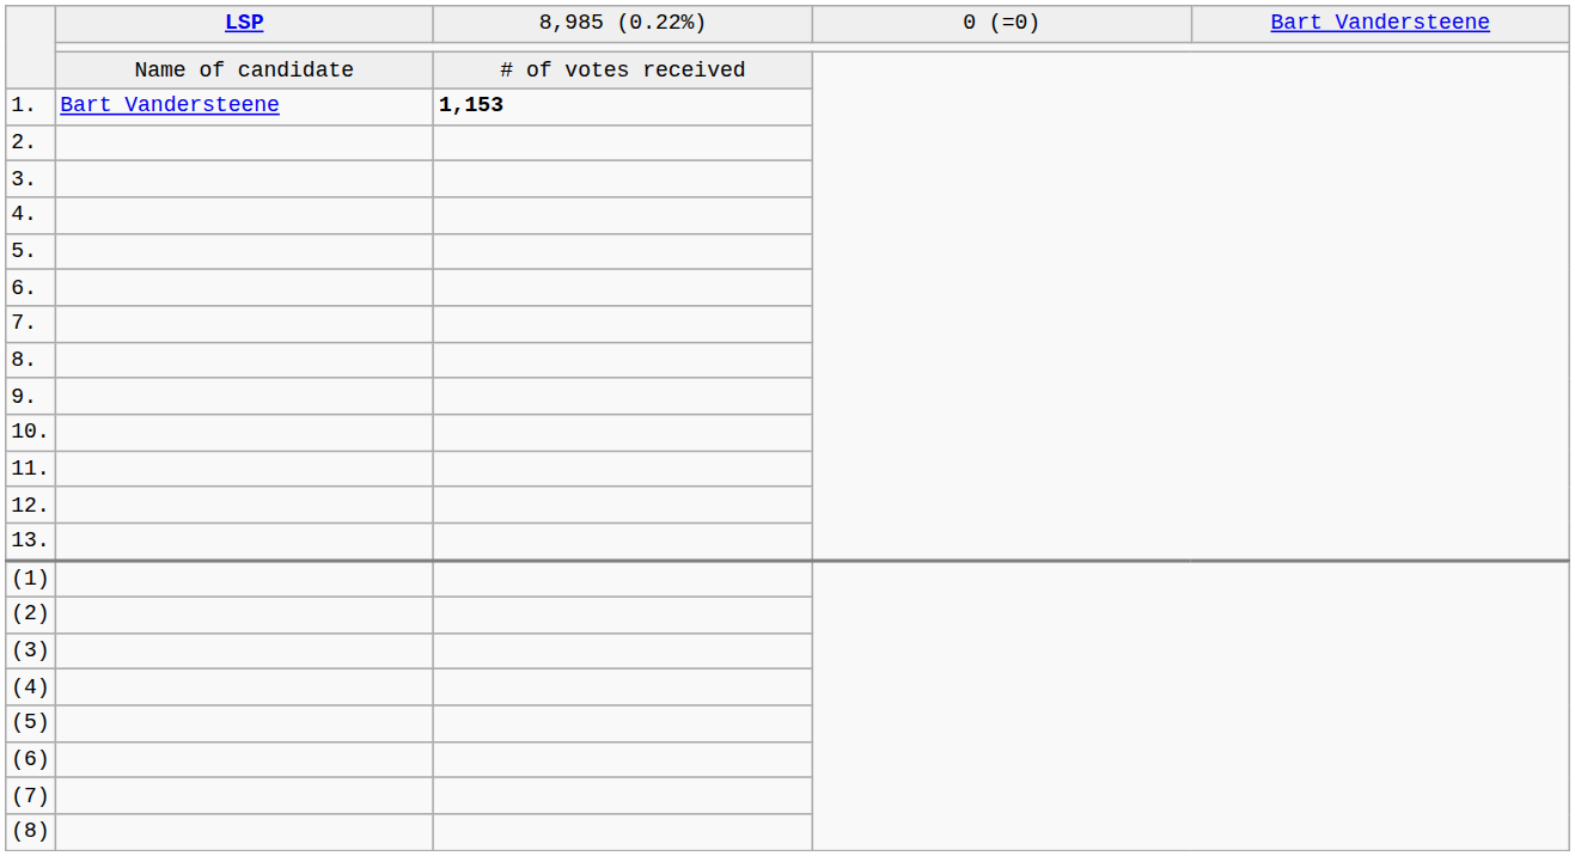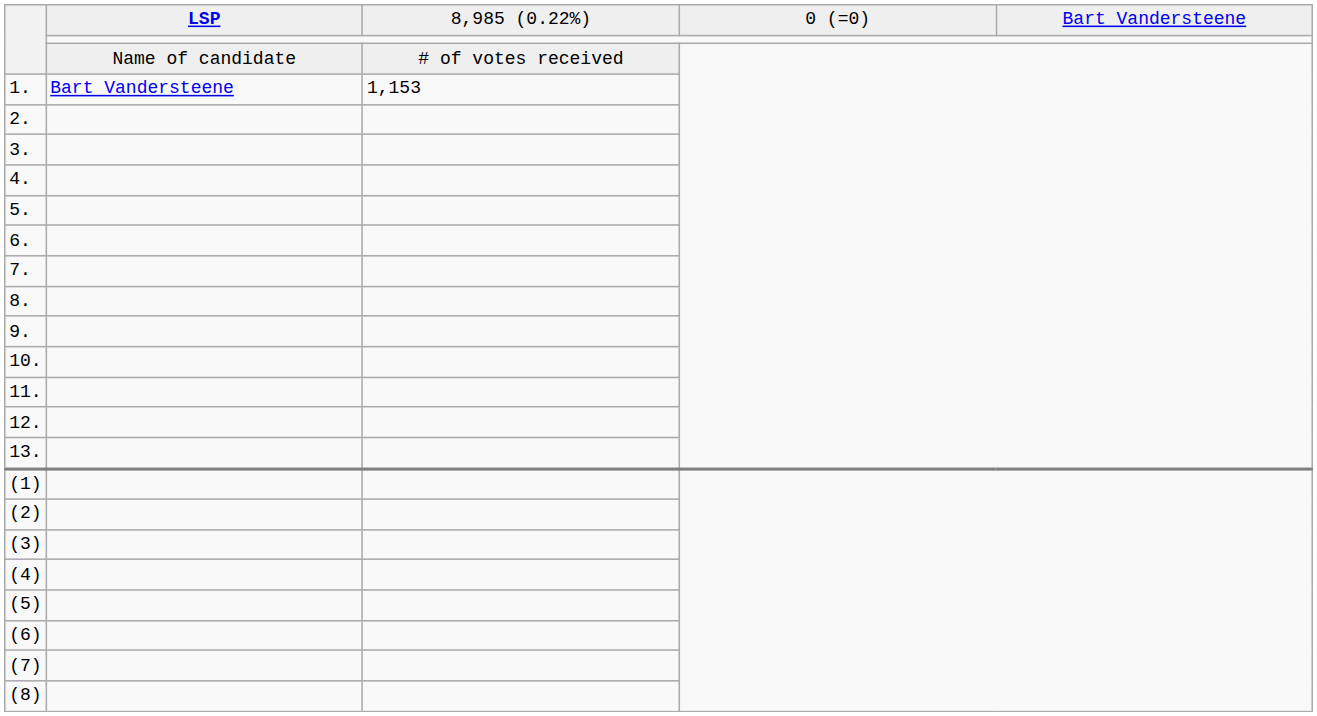1. | column 3: bold -> normal
